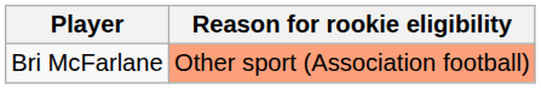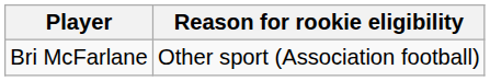Bri McFarlane | Reason for rookie eligibility: lightsalmon background -> no background
